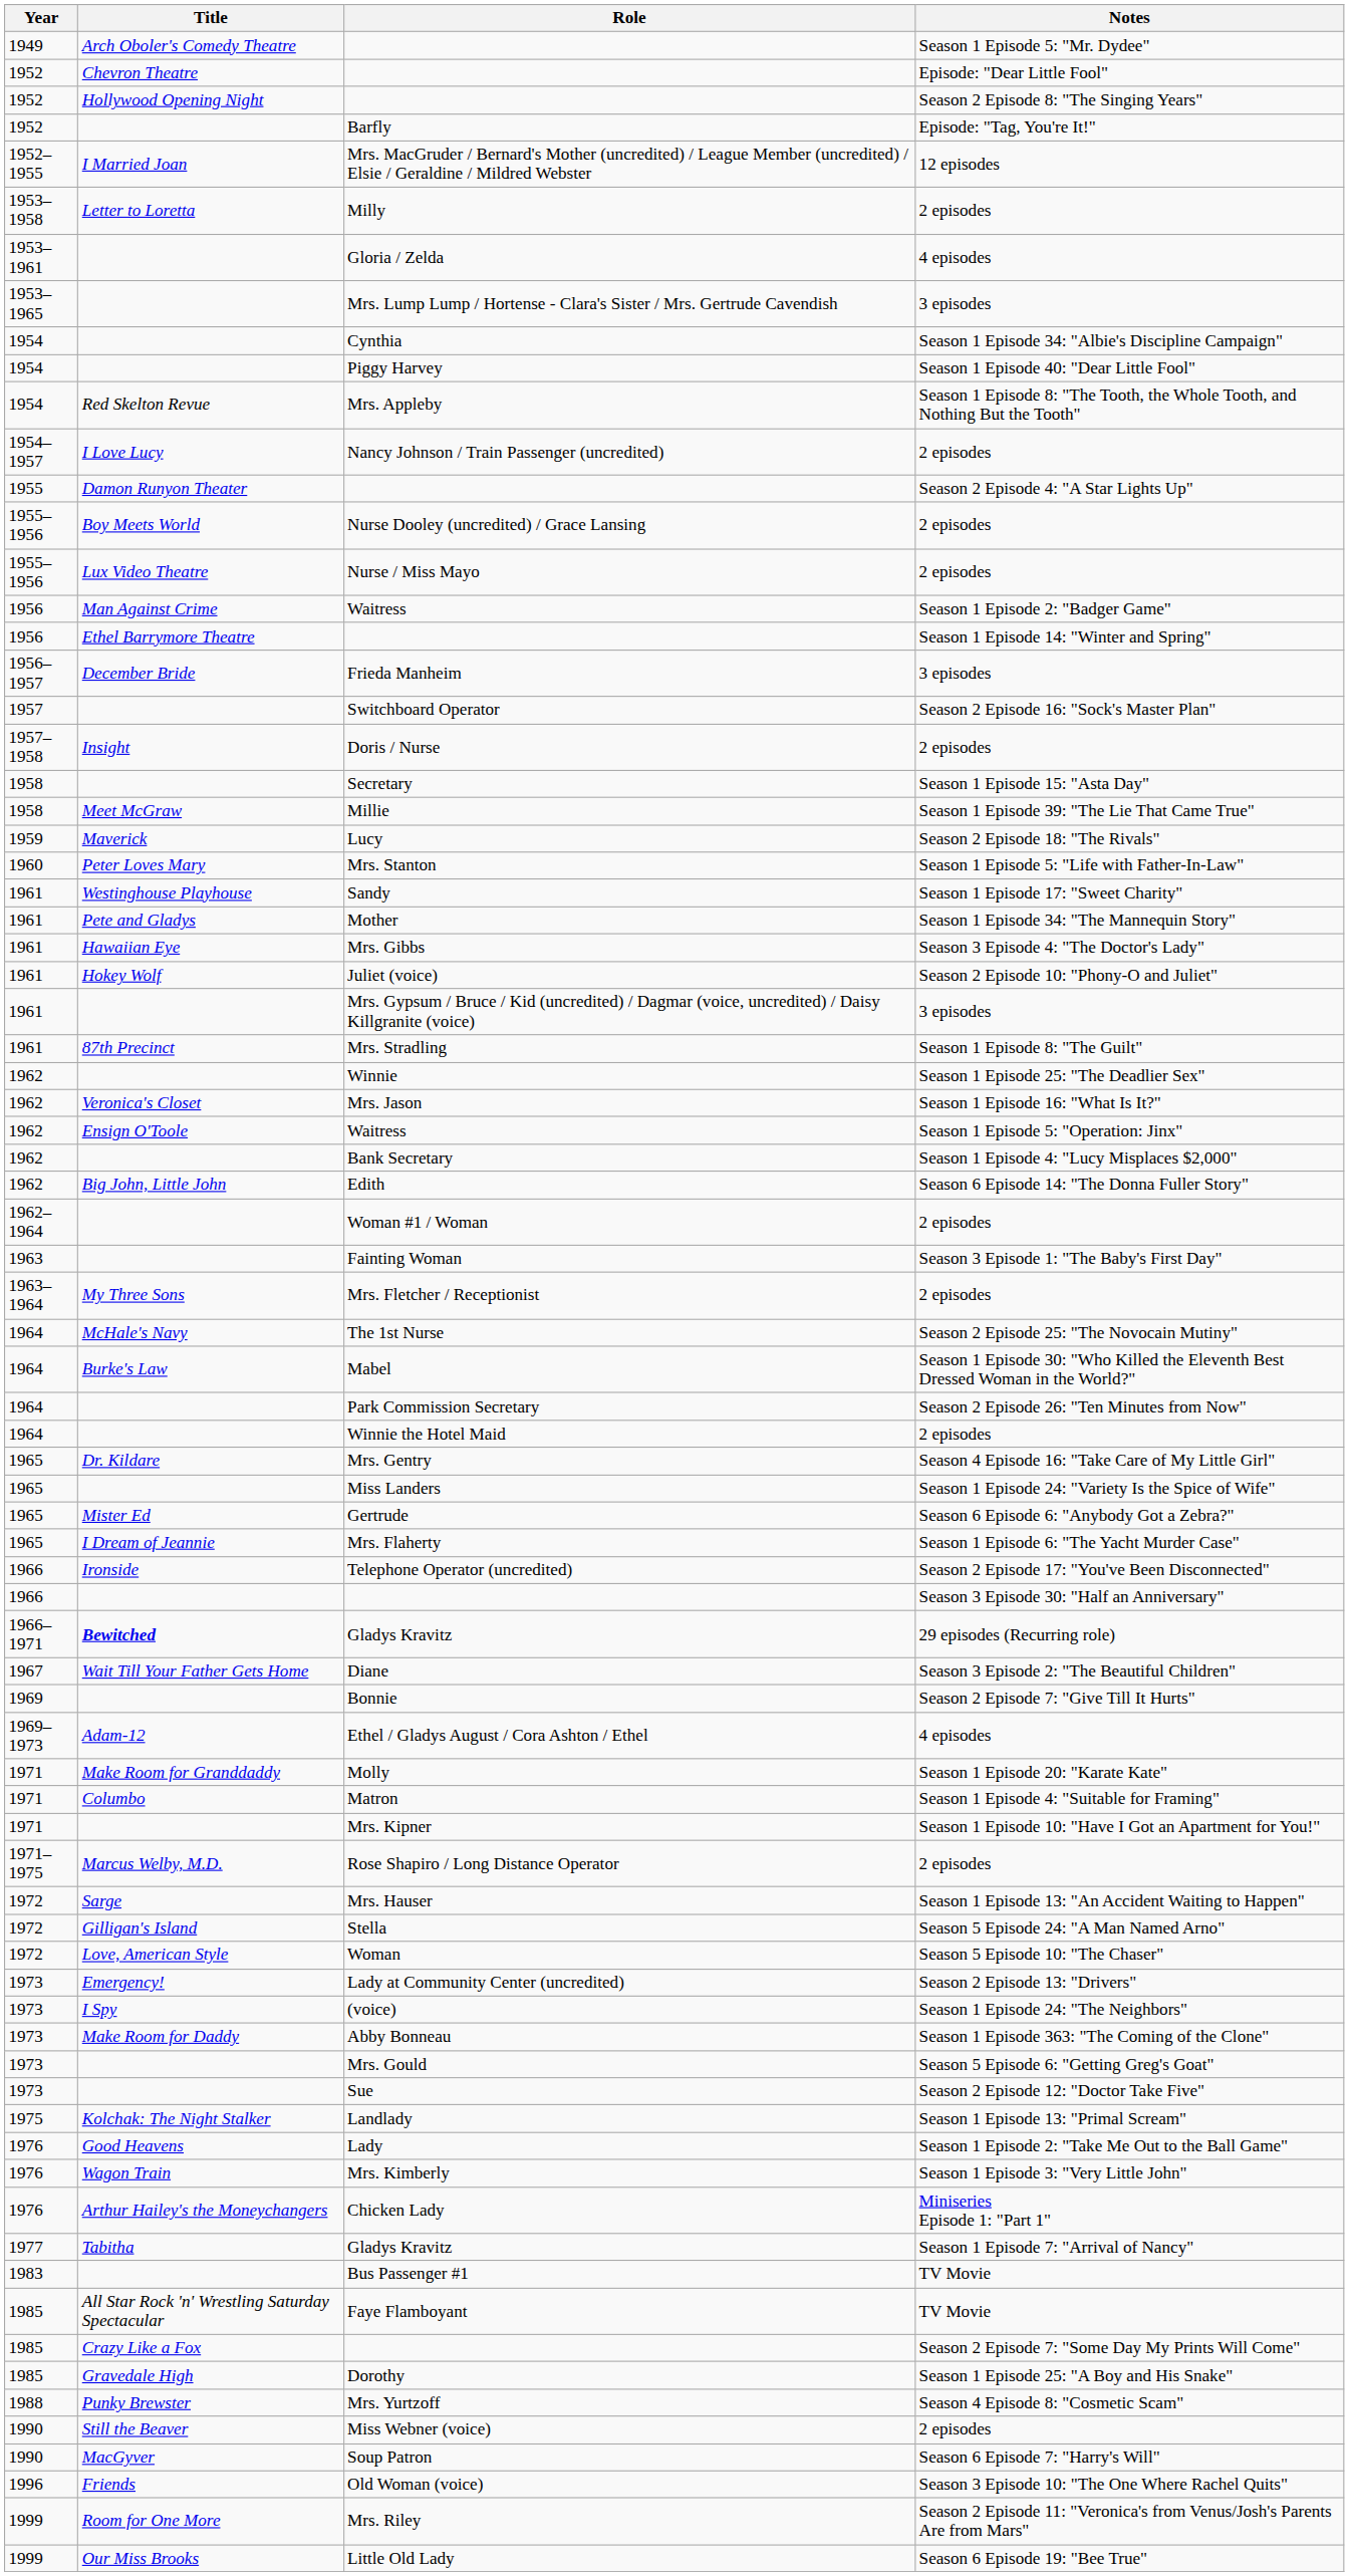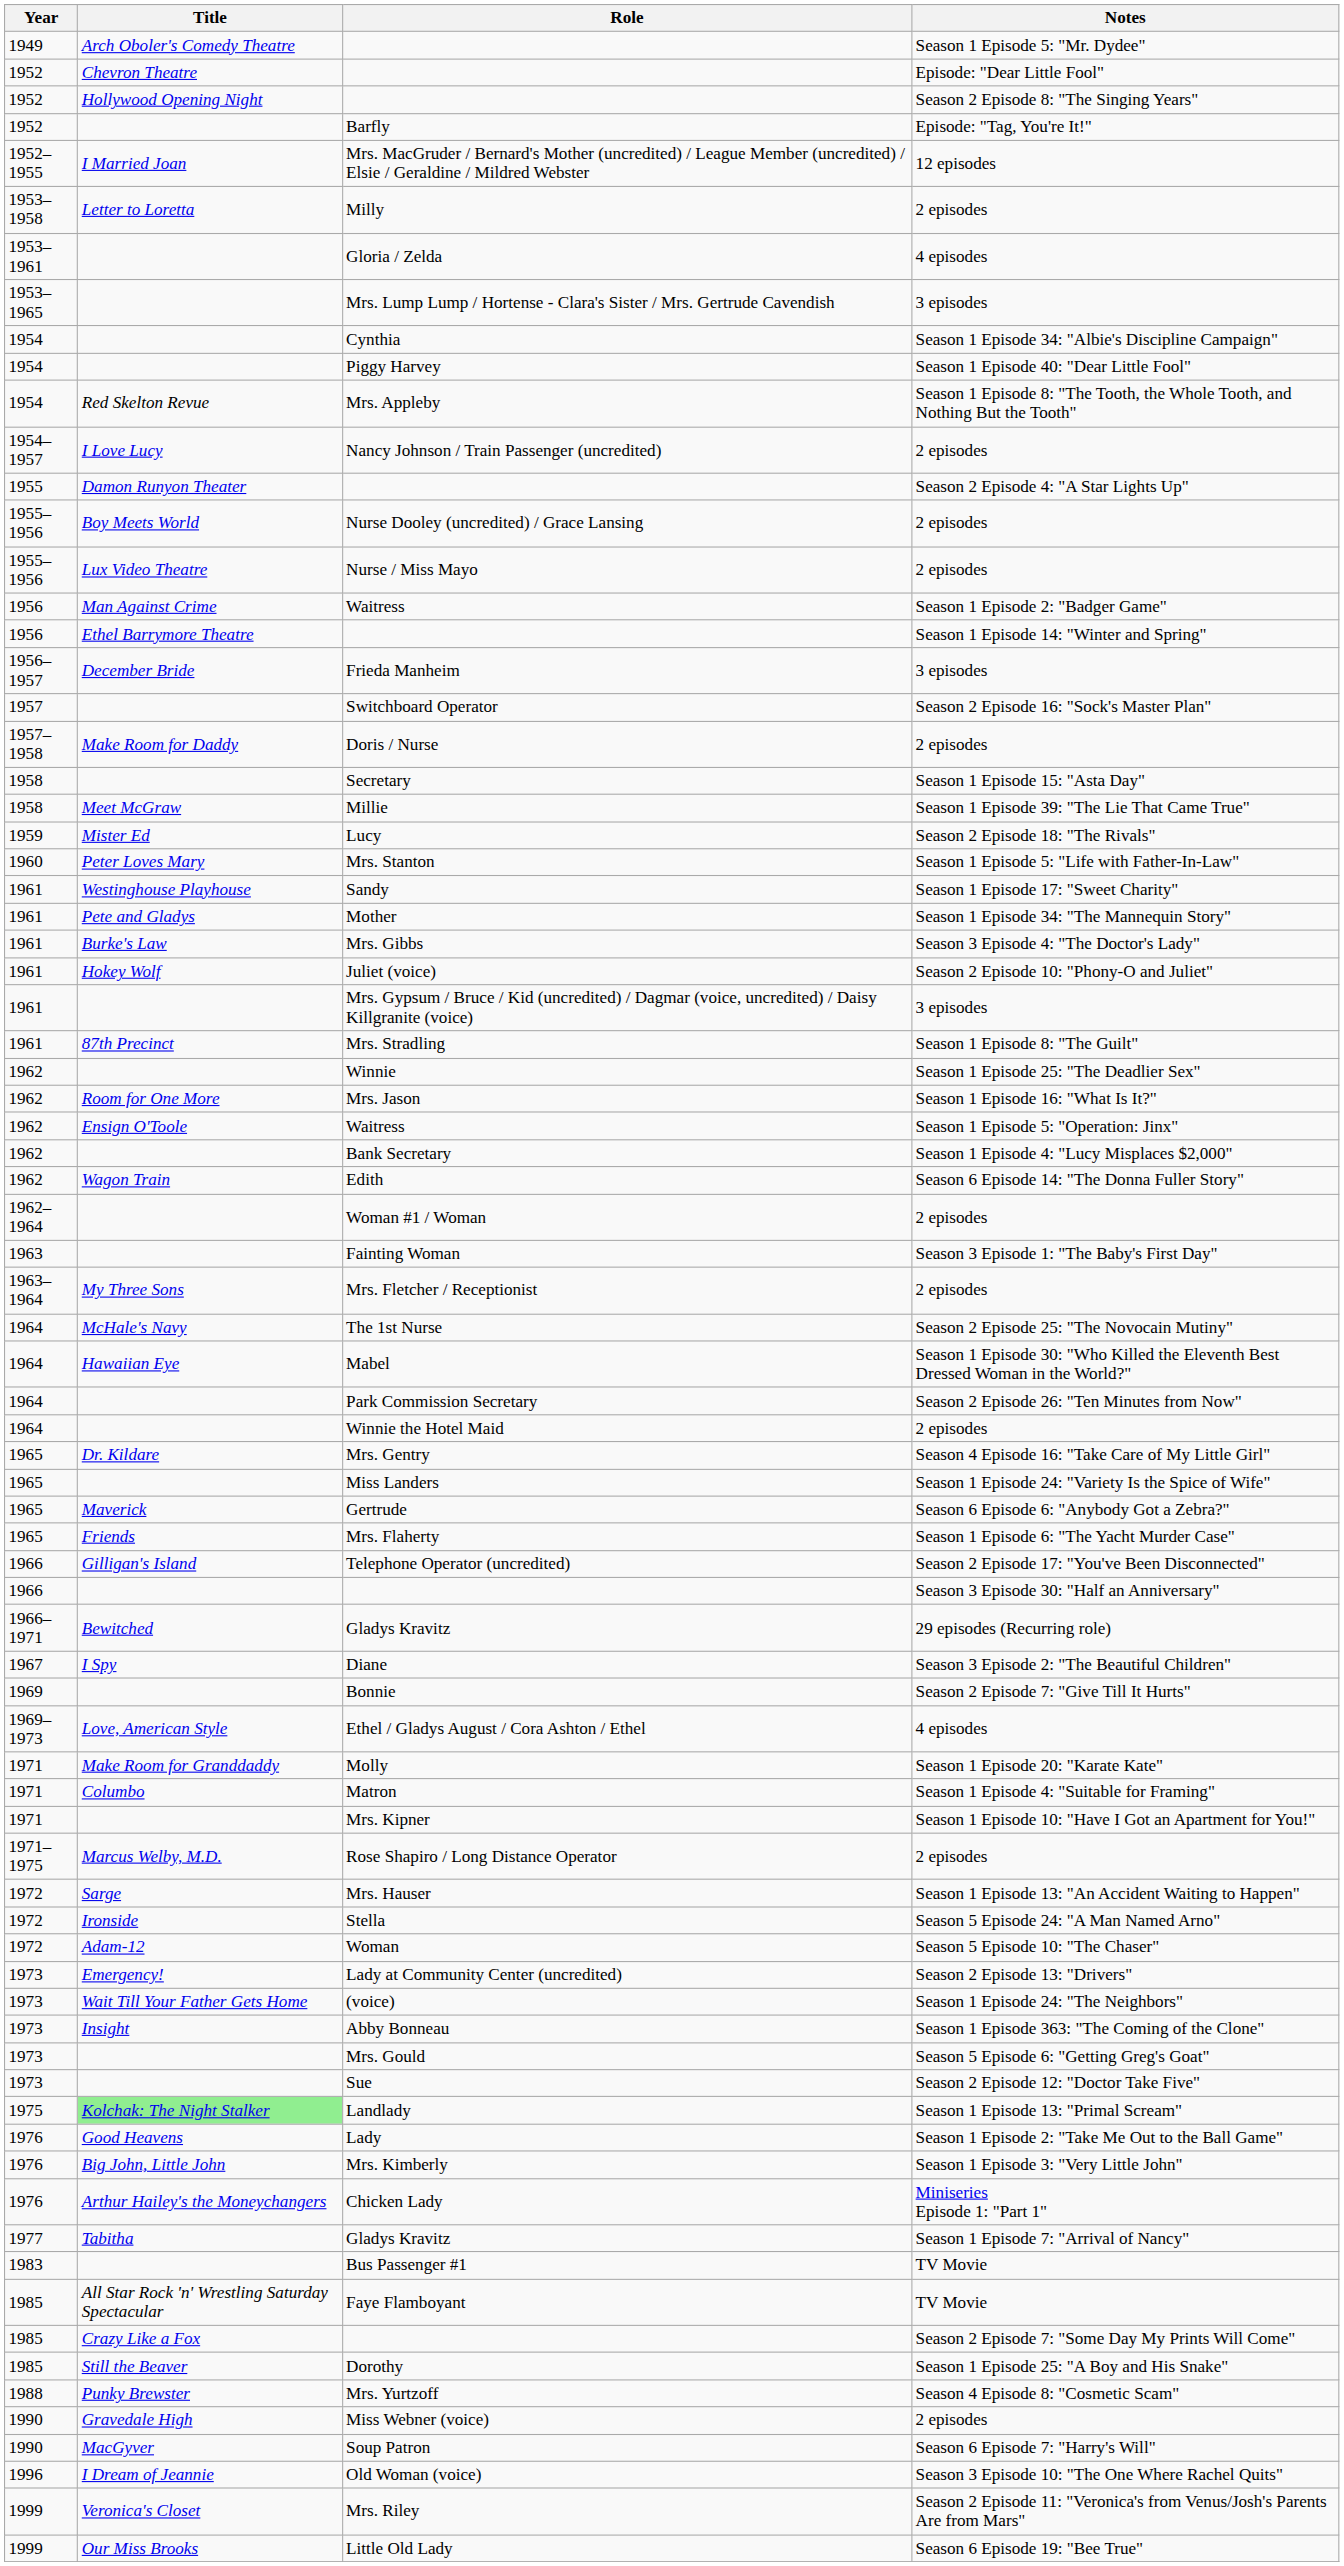Doris / Nurse | Title: Insight -> Make Room for Daddy
Lucy | Title: Maverick -> Mister Ed
Mrs. Gibbs | Title: Hawaiian Eye -> Burke's Law
Mrs. Jason | Title: Veronica's Closet -> Room for One More
Edith | Title: Big John, Little John -> Wagon Train
Mabel | Title: Burke's Law -> Hawaiian Eye
Gertrude | Title: Mister Ed -> Maverick
Mrs. Flaherty | Title: I Dream of Jeannie -> Friends
Telephone Operator (uncredited) | Title: Ironside -> Gilligan's Island
Gladys Kravitz / 29 episodes (Recurring role) | Title: bold -> normal
Diane | Title: Wait Till Your Father Gets Home -> I Spy
Ethel / Gladys August / Cora Ashton / Ethel | Title: Adam-12 -> Love, American Style
Stella | Title: Gilligan's Island -> Ironside
Woman | Title: Love, American Style -> Adam-12
(voice) | Title: I Spy -> Wait Till Your Father Gets Home
Abby Bonneau | Title: Make Room for Daddy -> Insight
Landlady | Title: no background -> lightgreen background
Mrs. Kimberly | Title: Wagon Train -> Big John, Little John
Dorothy | Title: Gravedale High -> Still the Beaver
Miss Webner (voice) | Title: Still the Beaver -> Gravedale High
Old Woman (voice) | Title: Friends -> I Dream of Jeannie
Mrs. Riley | Title: Room for One More -> Veronica's Closet
